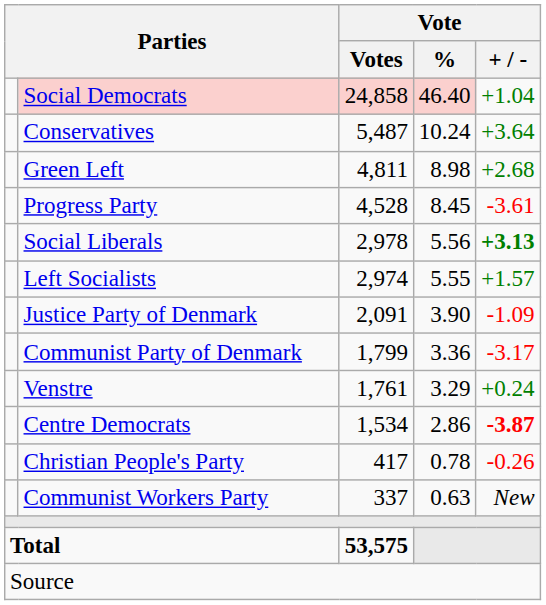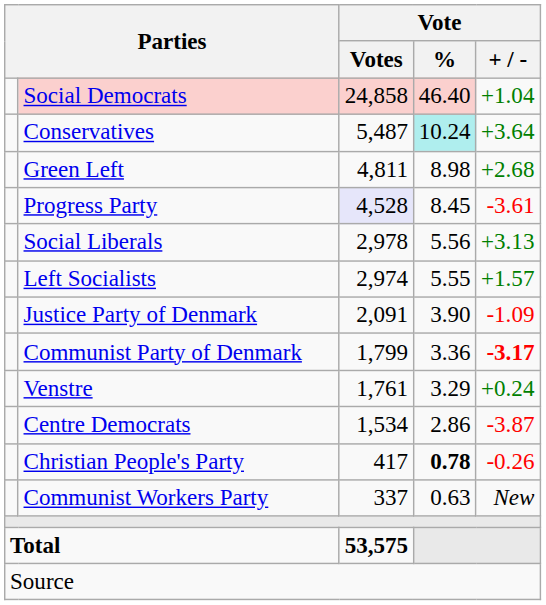Conservatives | Vote / %: no background -> paleturquoise background
Progress Party | Vote / Votes: no background -> lavender background
Social Liberals | Vote / + / -: bold -> normal
Communist Party of Denmark | Vote / + / -: normal -> bold
Centre Democrats | Vote / + / -: bold -> normal
Christian People's Party | Vote / %: normal -> bold
